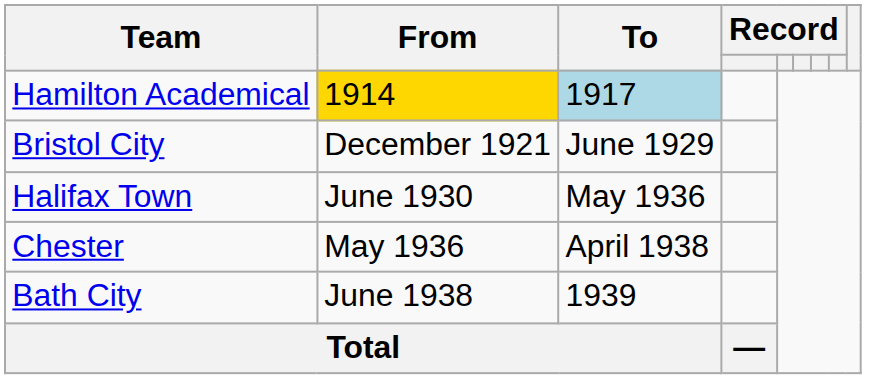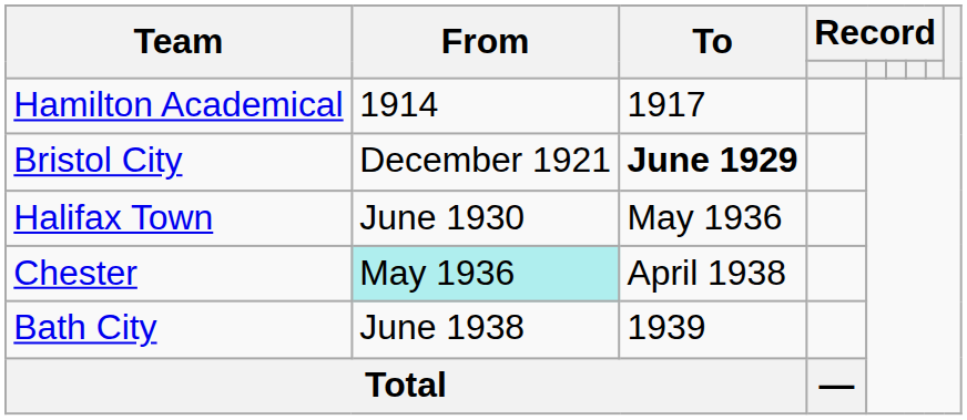Hamilton Academical | From: gold background -> no background
Hamilton Academical | To: lightblue background -> no background
Bristol City | To: normal -> bold
Chester | From: no background -> paleturquoise background
